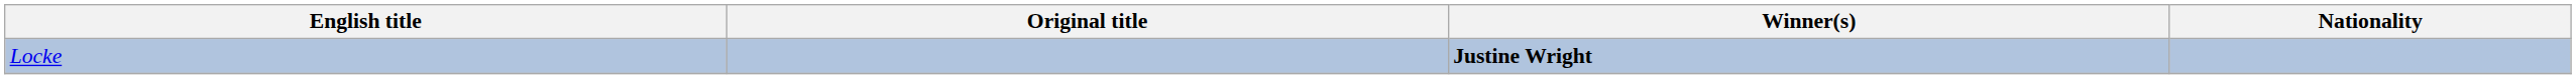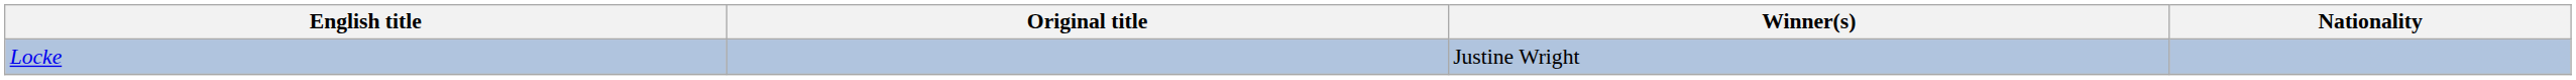Locke | Winner(s): bold -> normal
